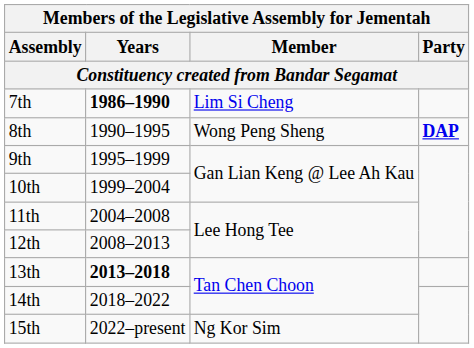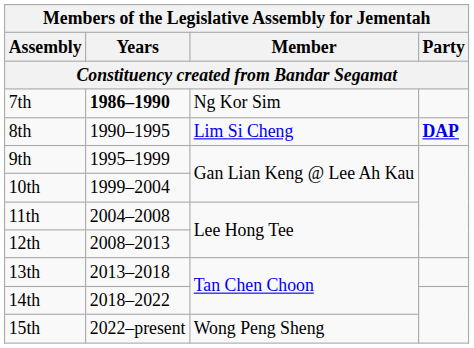7th | Member: Lim Si Cheng -> Ng Kor Sim
8th | Member: Wong Peng Sheng -> Lim Si Cheng
13th | Years: bold -> normal
15th | Member: Ng Kor Sim -> Wong Peng Sheng
